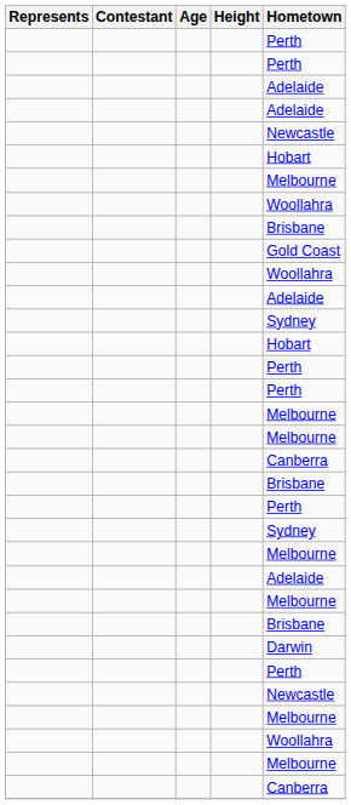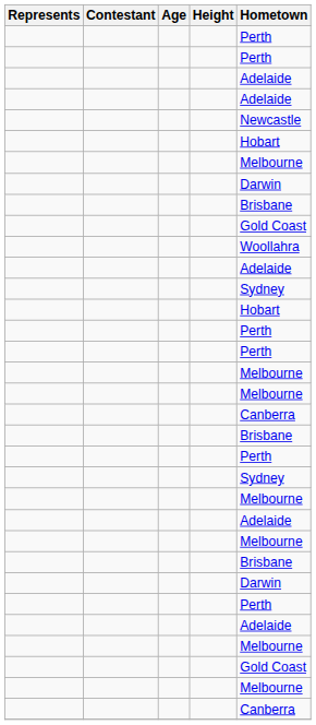row 9 | Hometown: Woollahra -> Darwin
row 30 | Hometown: Newcastle -> Adelaide
row 32 | Hometown: Woollahra -> Gold Coast
